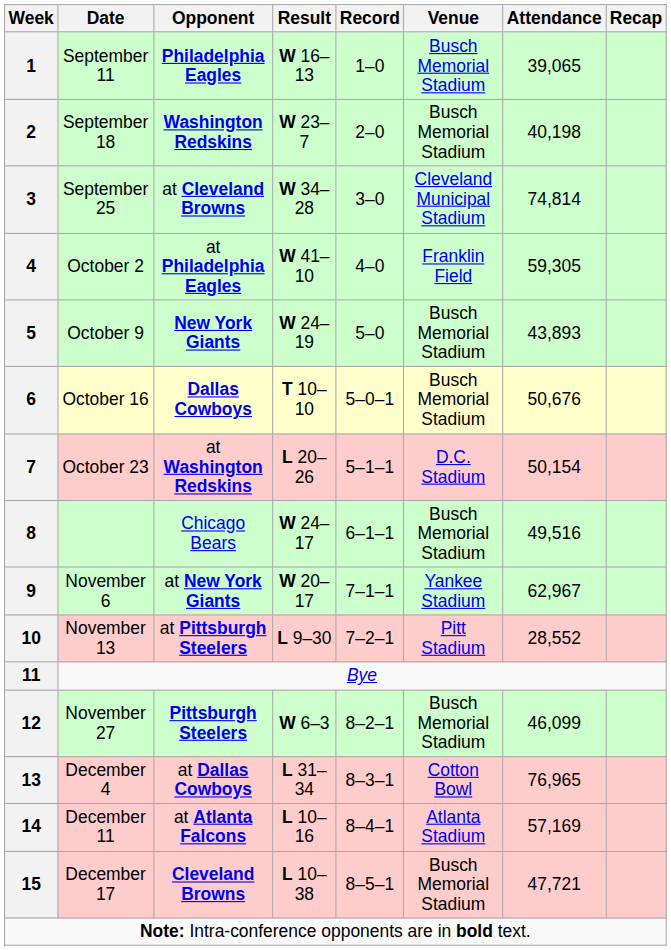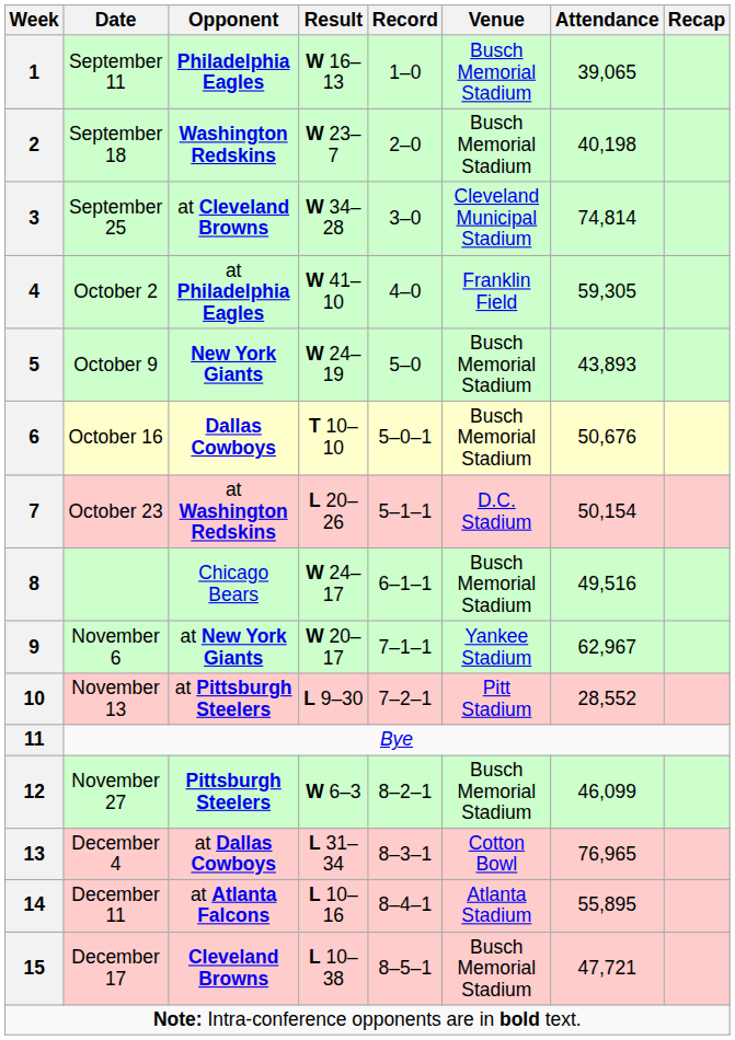14 | Attendance: 57,169 -> 55,895
